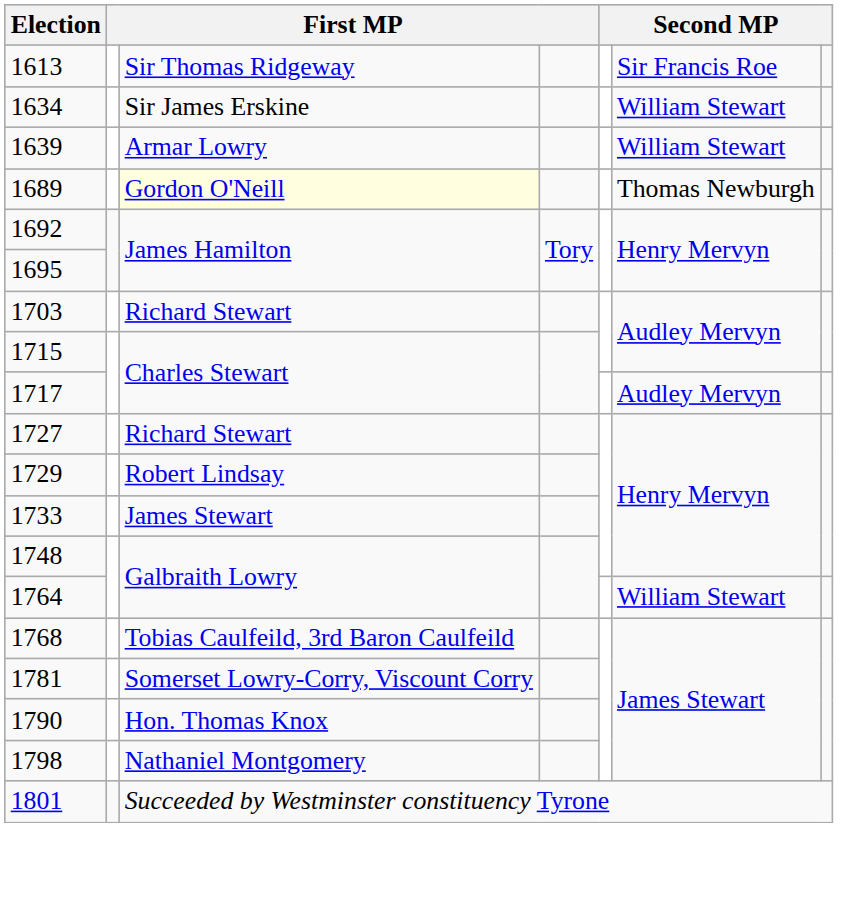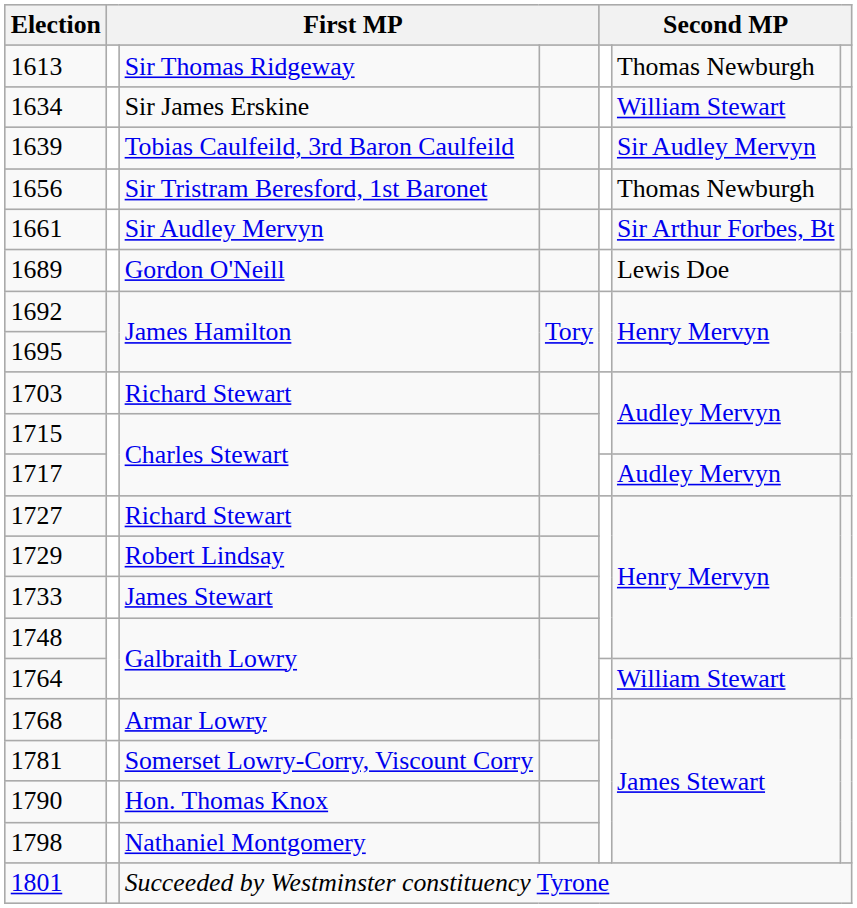1613 | column 6: Sir Francis Roe -> Thomas Newburgh
1639 | column 3: Armar Lowry -> Tobias Caulfeild, 3rd Baron Caulfeild
1639 | column 6: William Stewart -> Sir Audley Mervyn
+ row: 1656 | Sir Tristram Beresford, 1st Baronet | Thomas Newburgh
+ row: 1661 | Sir Audley Mervyn | Sir Arthur Forbes, Bt
1689 | column 3: lightyellow background -> no background
1689 | column 6: Thomas Newburgh -> Lewis Doe
1768 | column 3: Tobias Caulfeild, 3rd Baron Caulfeild -> Armar Lowry
